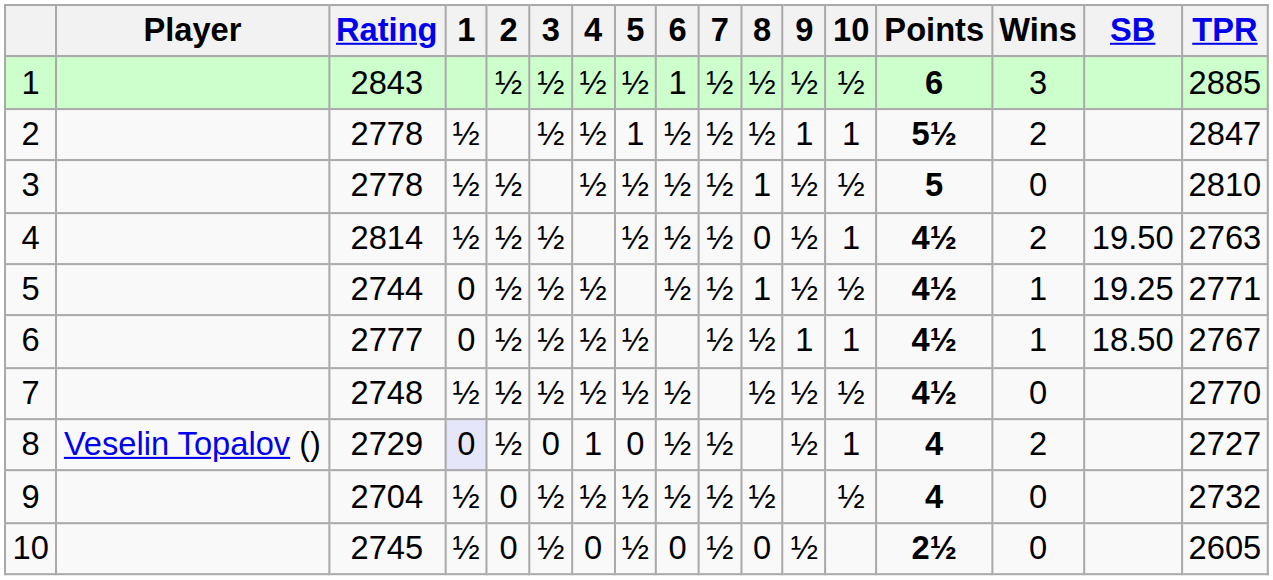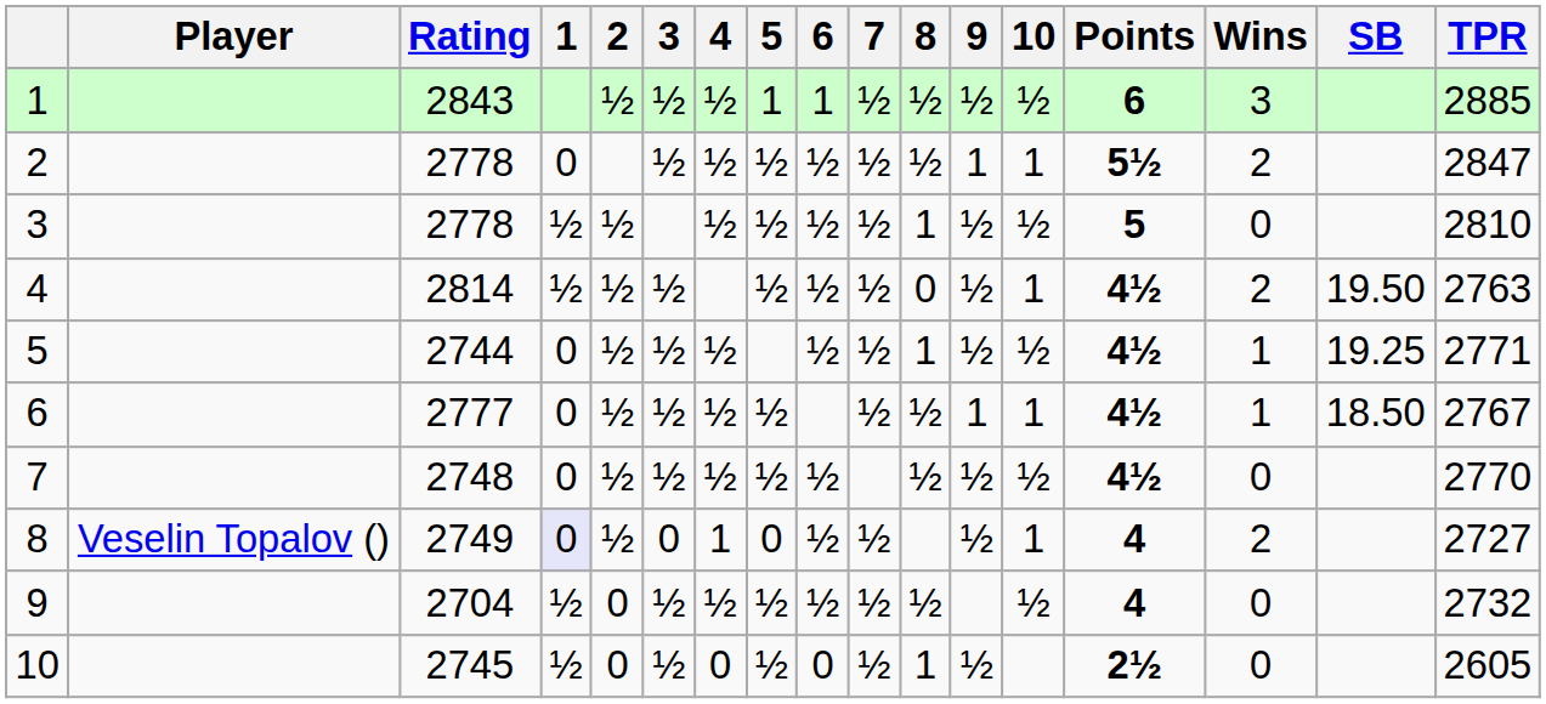row 2 | 5: ½ -> 1
row 3 | 1: ½ -> 0
row 3 | 5: 1 -> ½
row 8 | 1: ½ -> 0
row 9 | Rating: 2729 -> 2749
row 11 | 8: 0 -> 1
